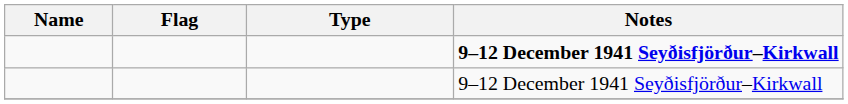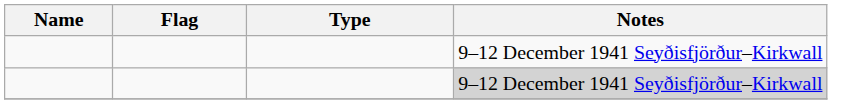row 2 | Notes: bold -> normal
row 3 | Notes: no background -> lightgrey background
